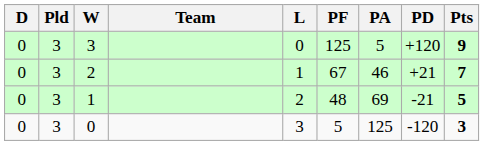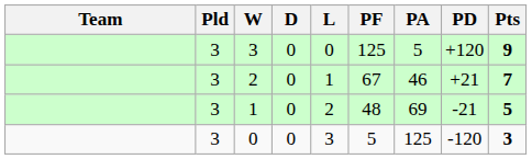columns swapped: Team <-> D
